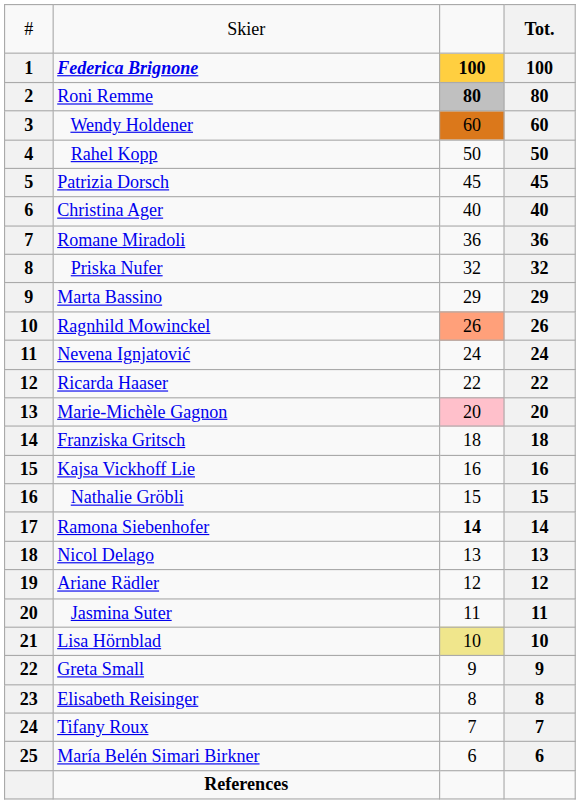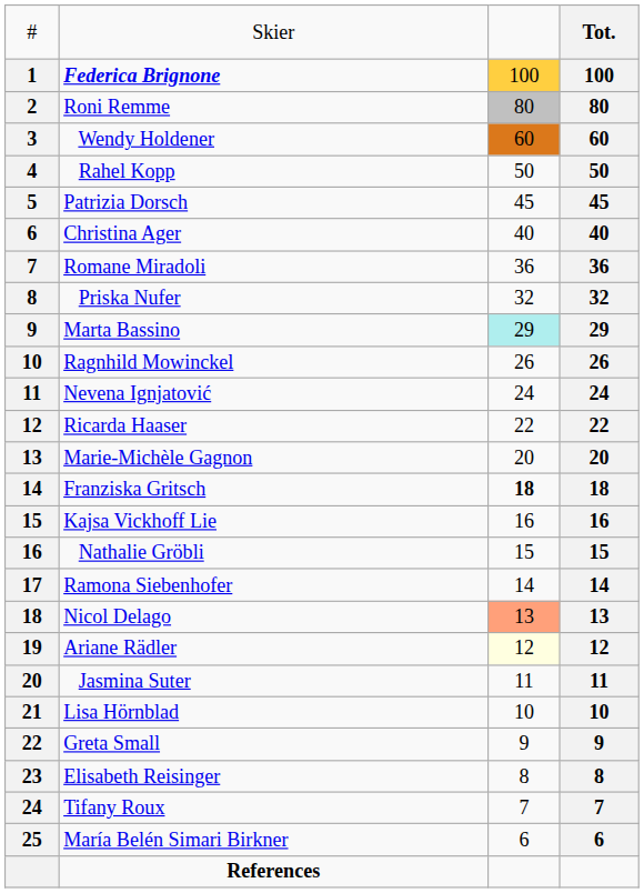Federica Brignone | column 3: bold -> normal
Roni Remme | column 3: bold -> normal
Marta Bassino | column 3: no background -> paleturquoise background
Ragnhild Mowinckel | column 3: lightsalmon background -> no background
Marie-Michèle Gagnon | column 3: pink background -> no background
Franziska Gritsch | column 3: normal -> bold
Ramona Siebenhofer | column 3: bold -> normal
Nicol Delago | column 3: no background -> lightsalmon background
Ariane Rädler | column 3: no background -> lightyellow background
Lisa Hörnblad | column 3: khaki background -> no background
